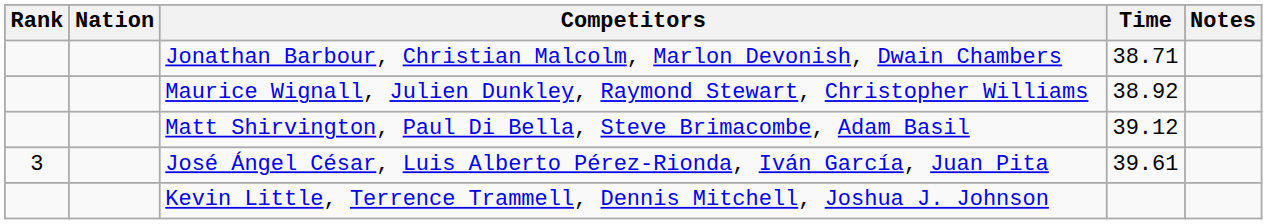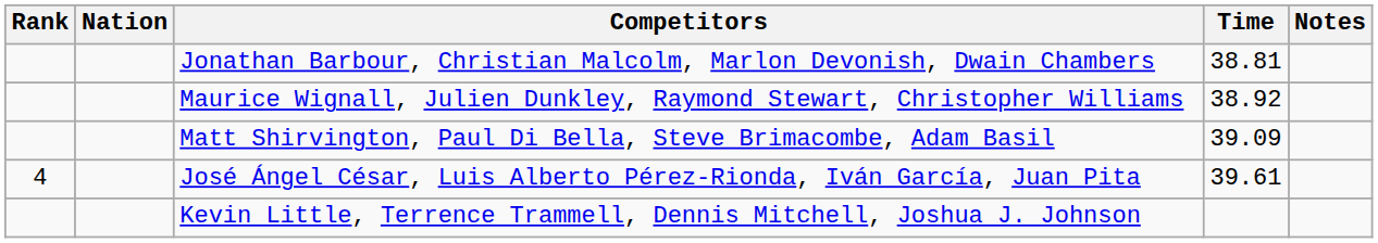row 2 | Time: 38.71 -> 38.81
row 4 | Time: 39.12 -> 39.09
row 5 | Rank: 3 -> 4
